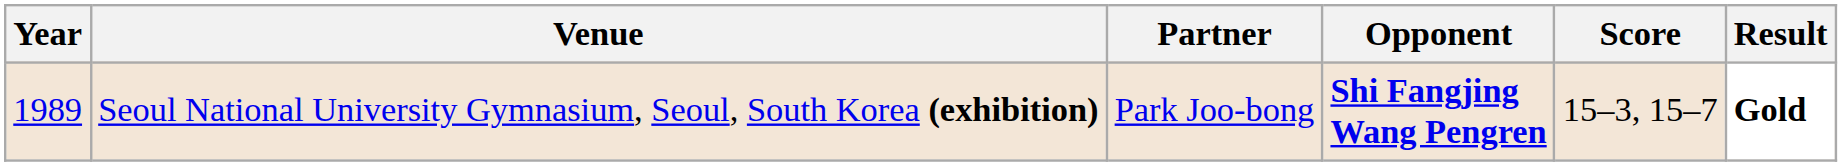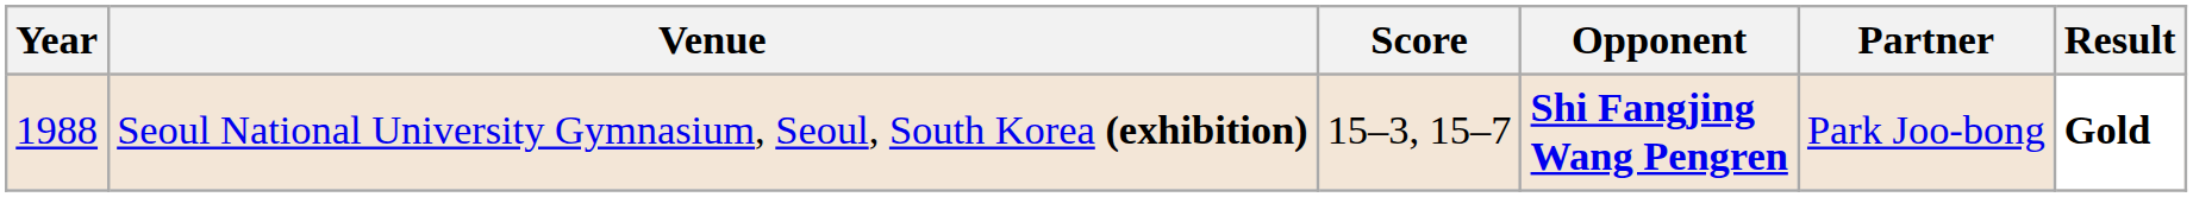columns swapped: Partner <-> Score
row 2 | Year: 1989 -> 1988
